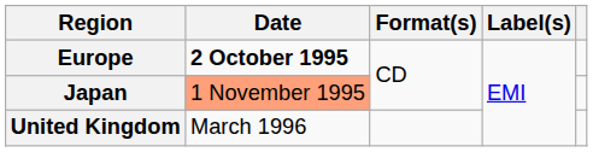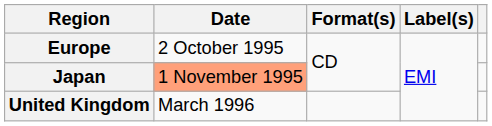Europe | Date: bold -> normal
